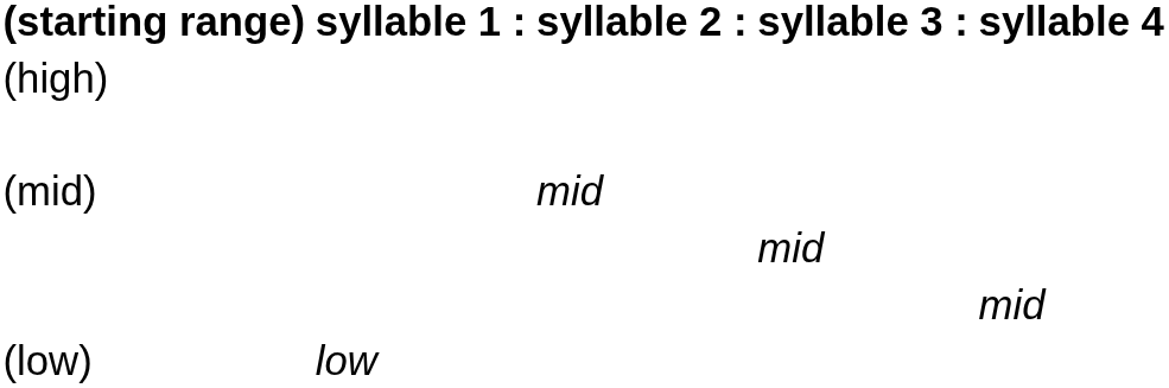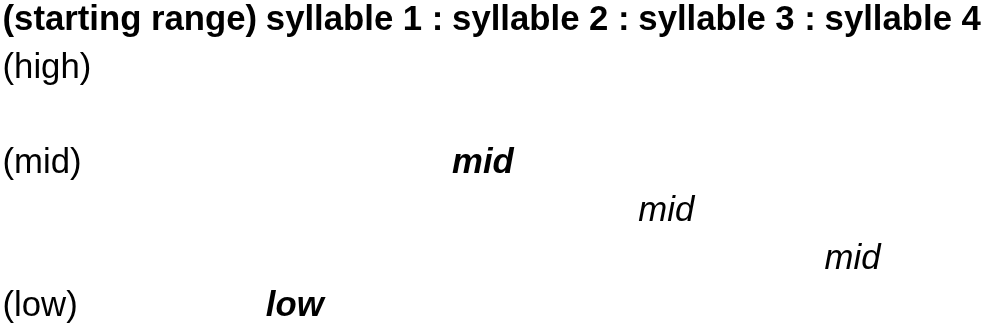(mid) | syllable 2 :: normal -> bold
(low) | syllable 1 :: normal -> bold
